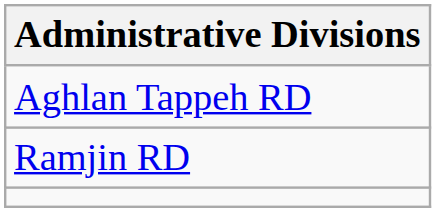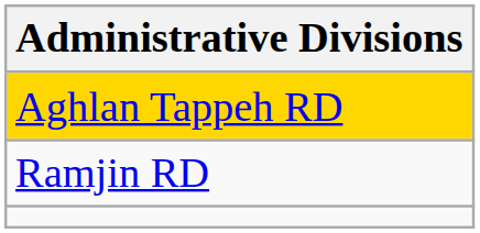row 2 | column 1: no background -> gold background
